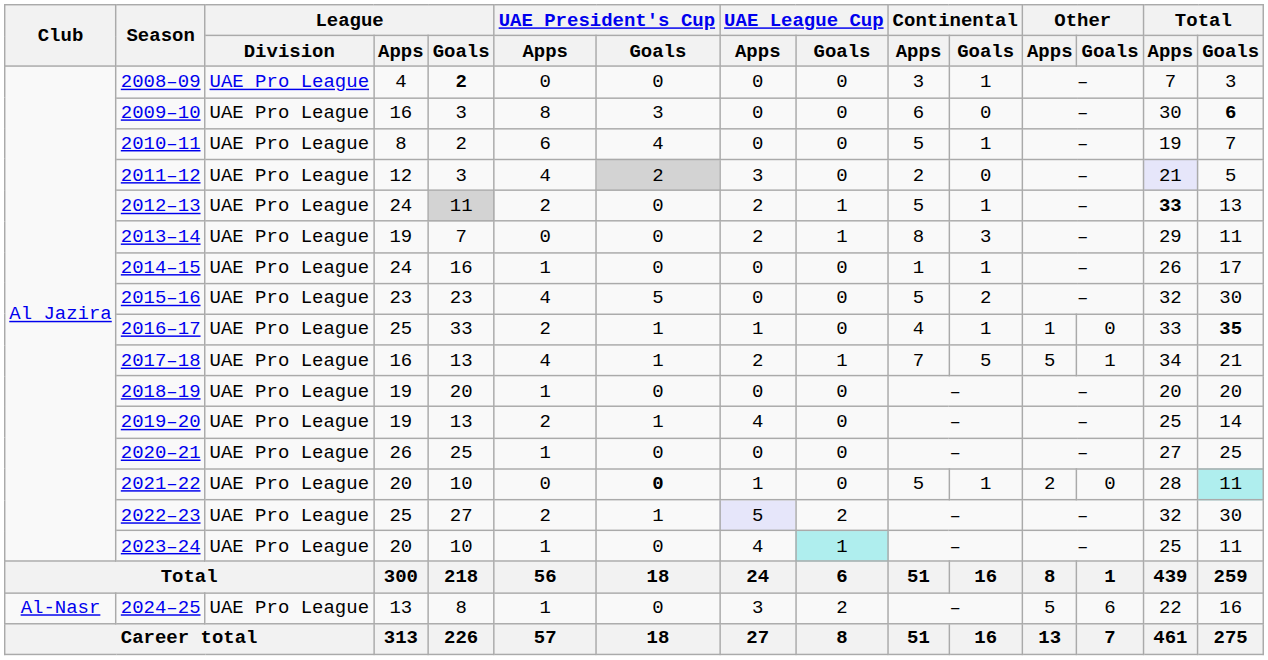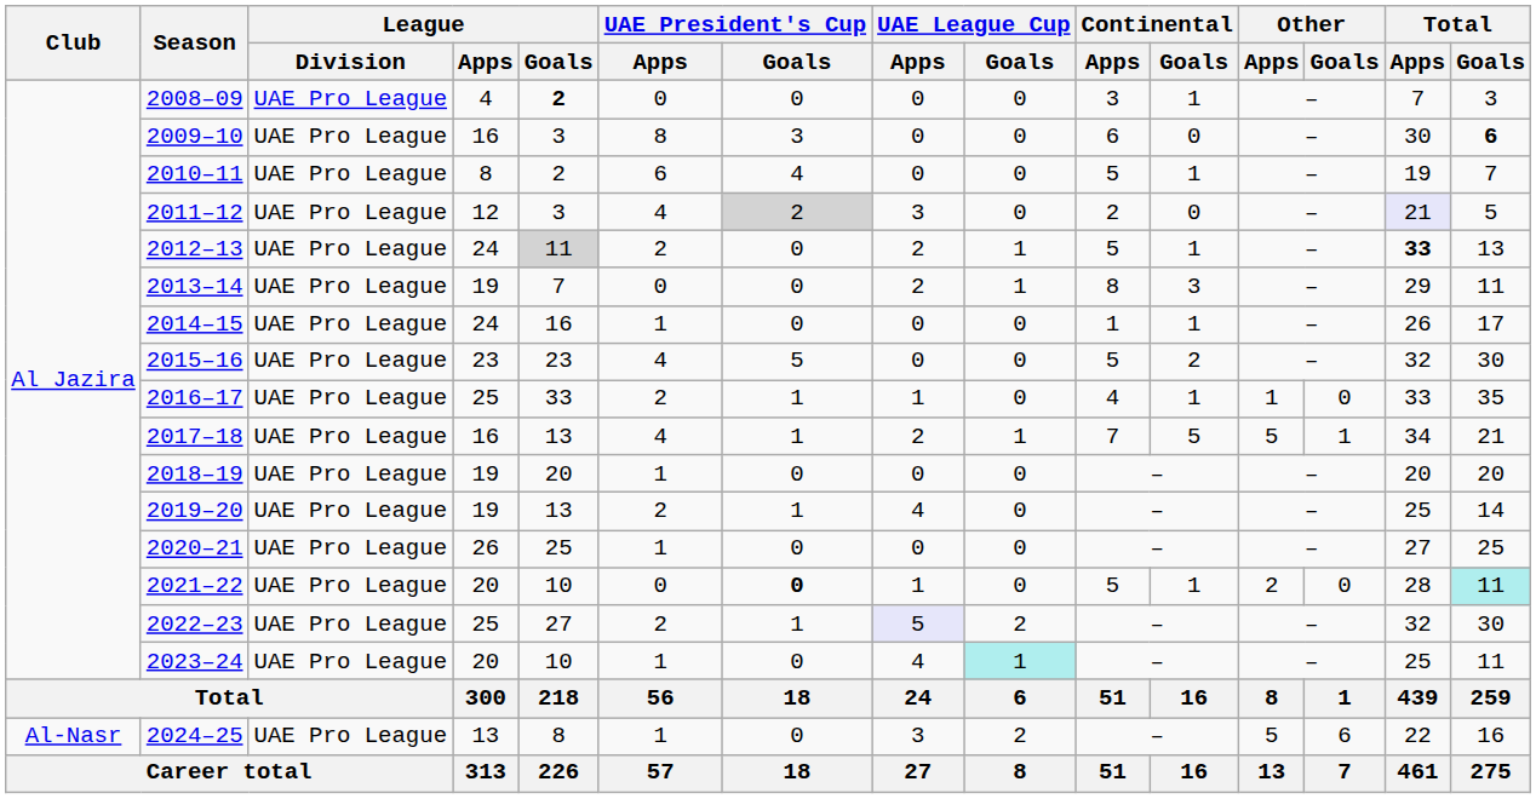2016–17 | Total / Goals: bold -> normal
